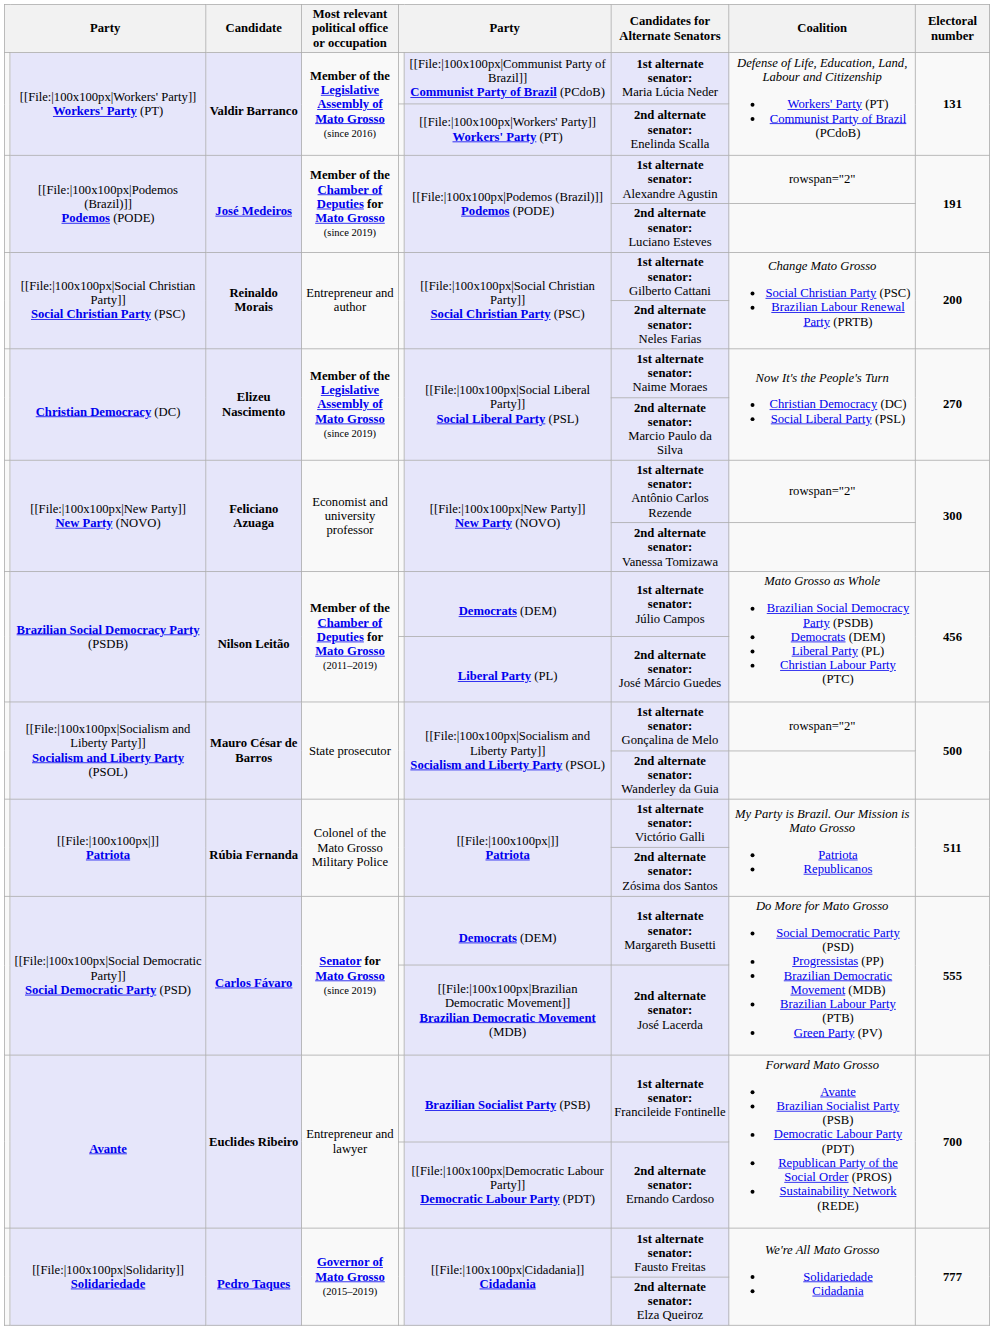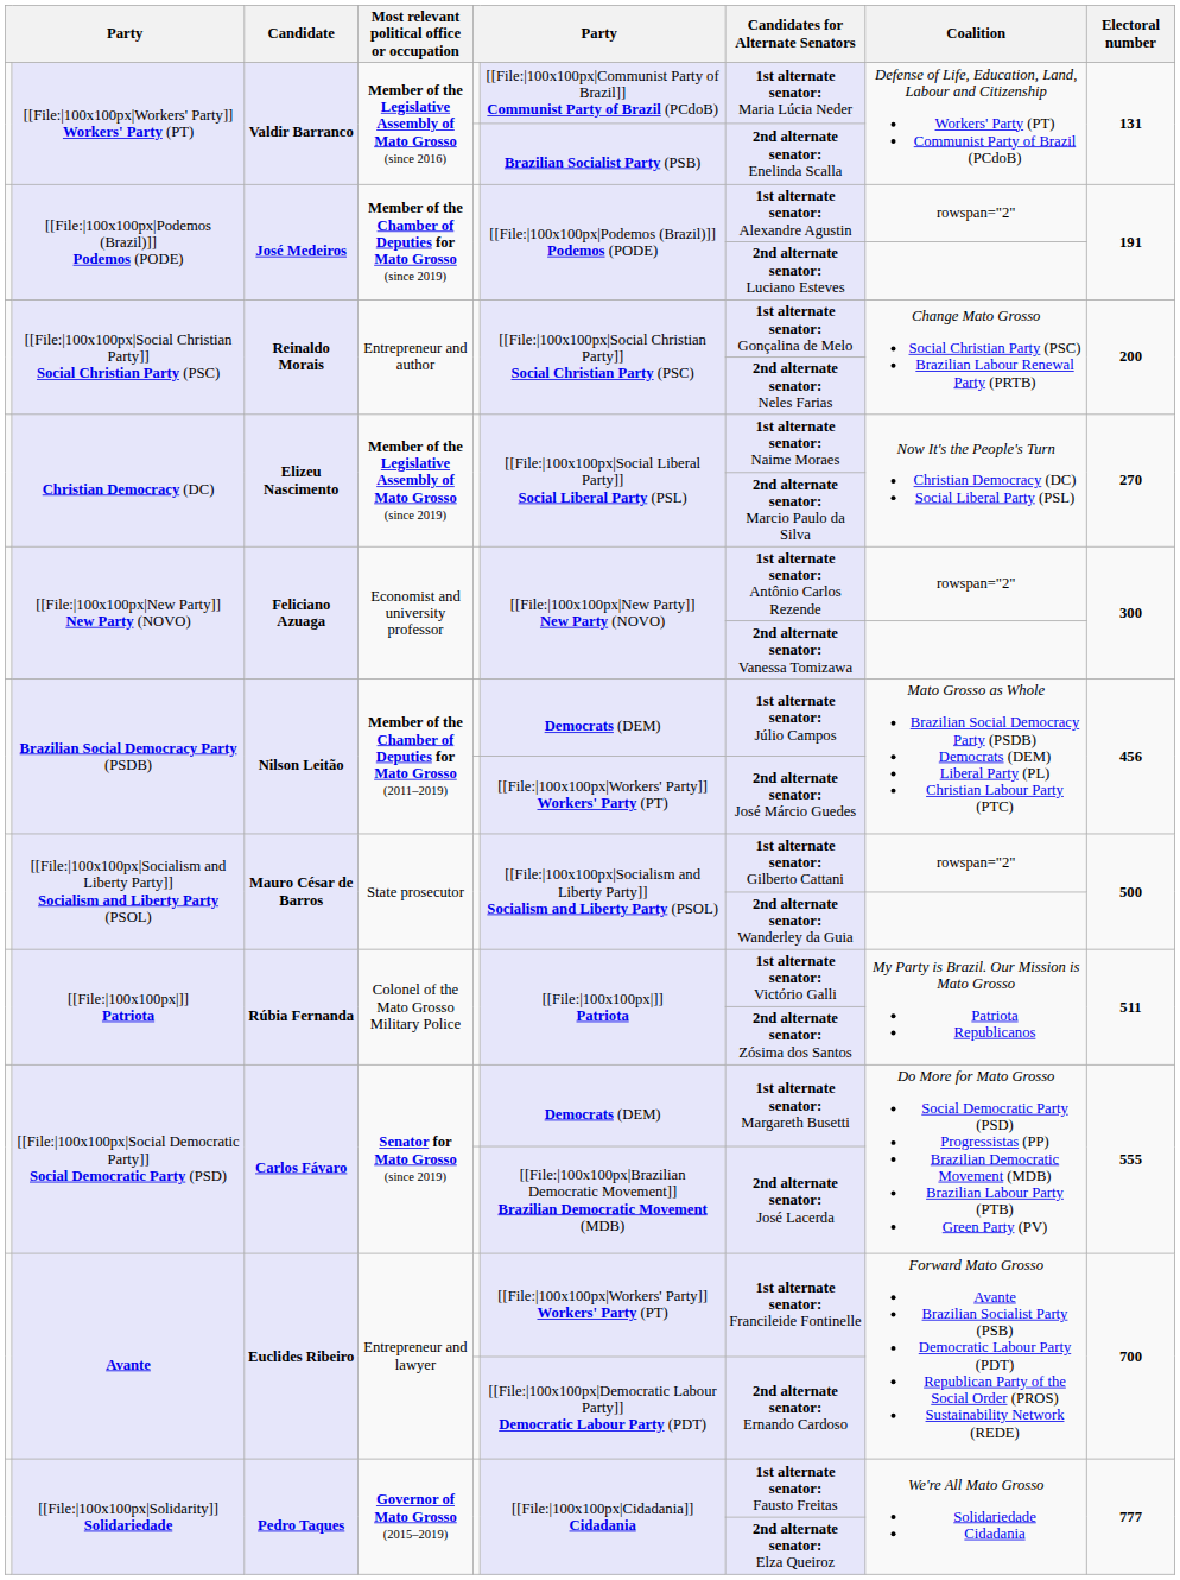row 3 | column 6: [[File:|100x100px|Workers' Party]] Workers' Party (PT) -> Brazilian Socialist Party (PSB)
row 6 | Candidates for Alternate Senators: 1st alternate senator: Gilberto Cattani -> 1st alternate senator: Gonçalina de Melo
row 13 | column 6: Liberal Party (PL) -> [[File:|100x100px|Workers' Party]] Workers' Party (PT)
row 14 | Candidates for Alternate Senators: 1st alternate senator: Gonçalina de Melo -> 1st alternate senator: Gilberto Cattani
row 20 | column 6: Brazilian Socialist Party (PSB) -> [[File:|100x100px|Workers' Party]] Workers' Party (PT)
